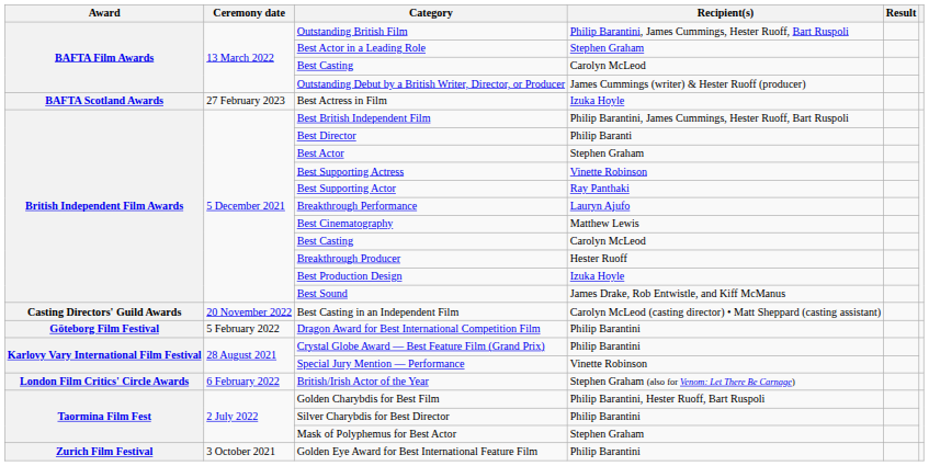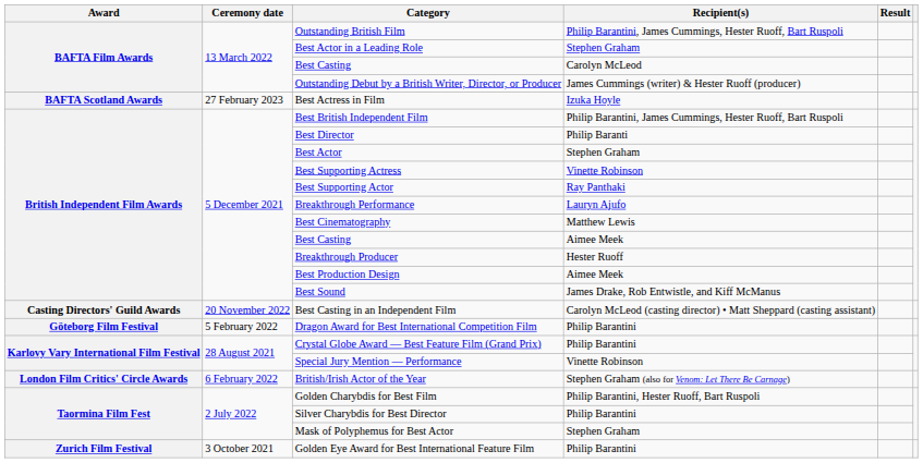British Independent Film Awards / Best Casting | Recipient(s): Carolyn McLeod -> Aimee Meek
Best Production Design | Recipient(s): Izuka Hoyle -> Aimee Meek
